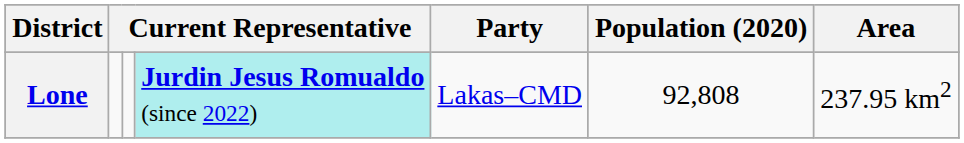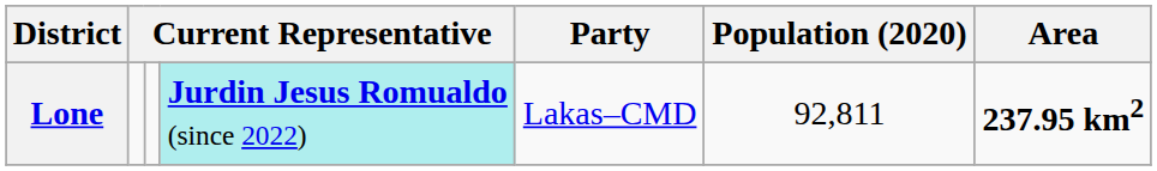Lone | Population (2020): 92,808 -> 92,811
Lone | Area: normal -> bold
